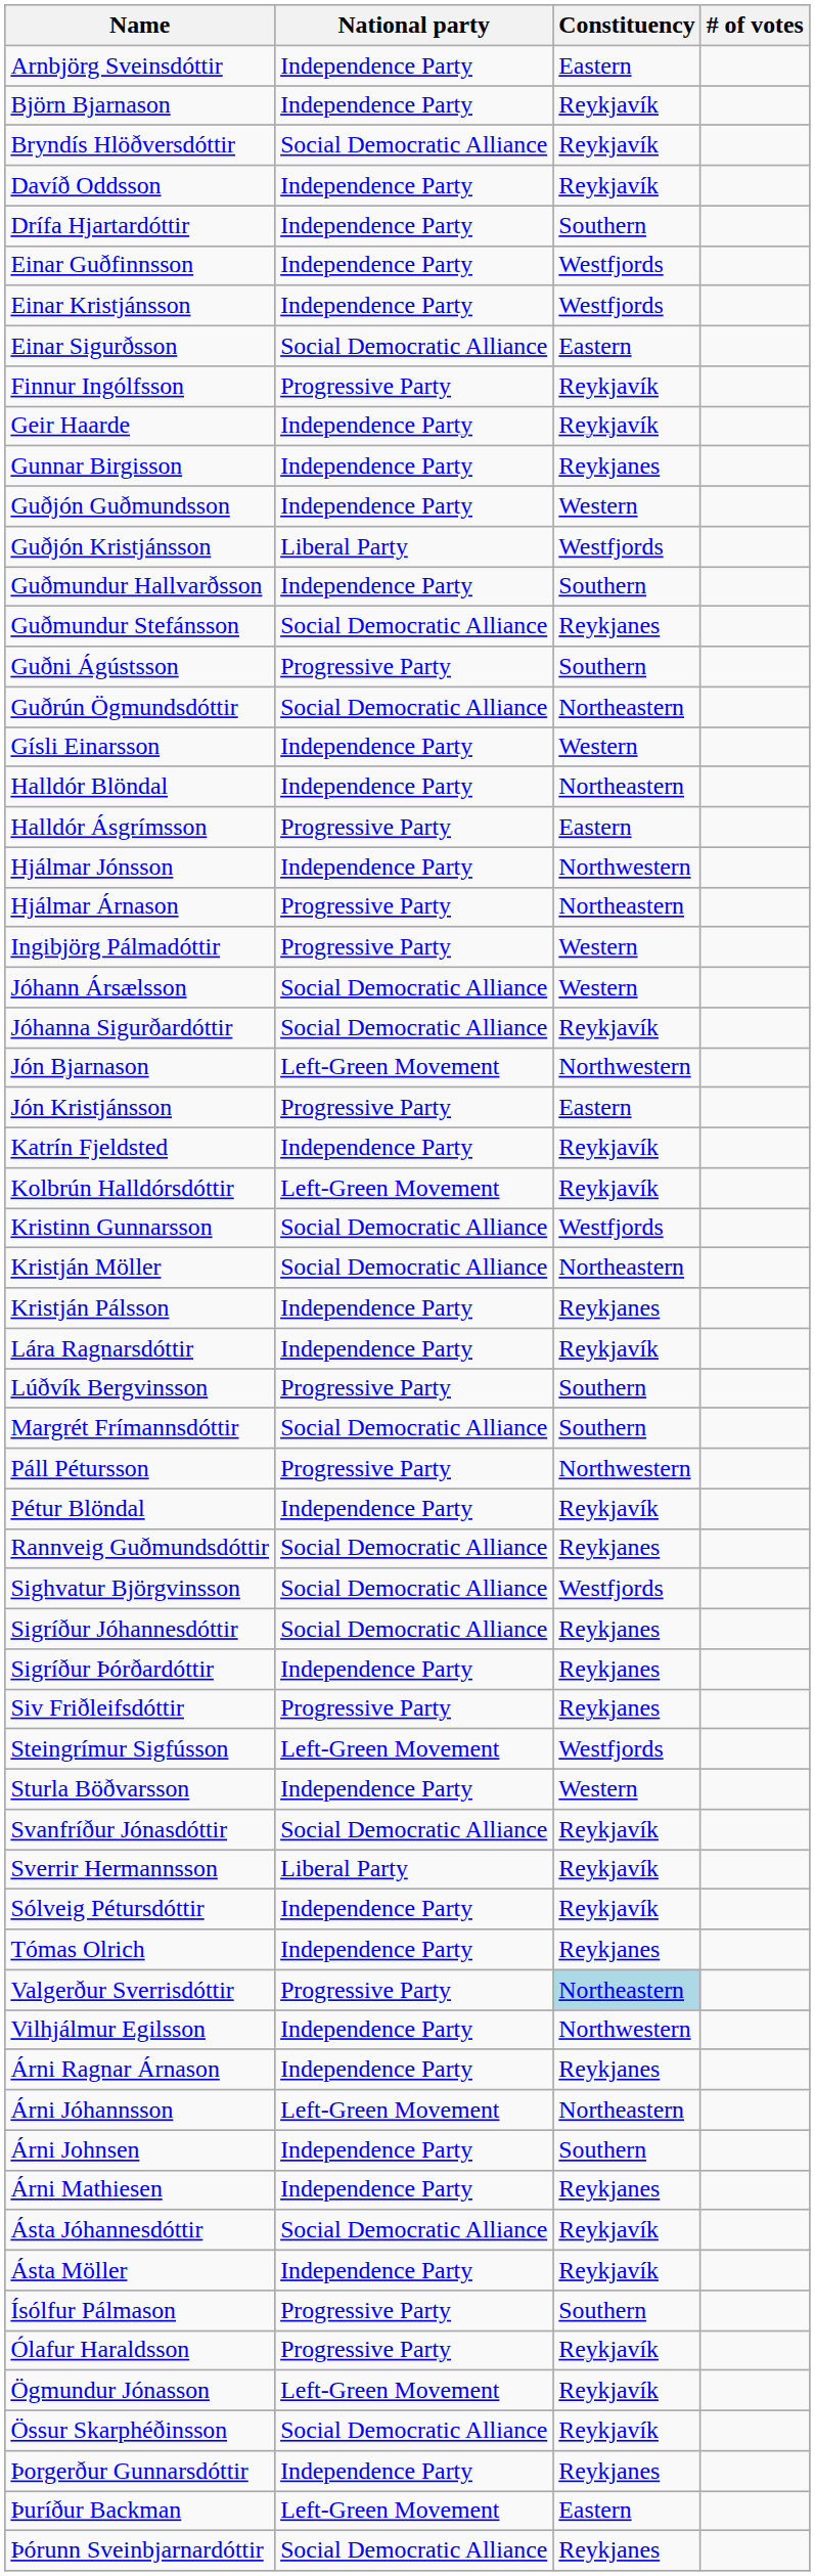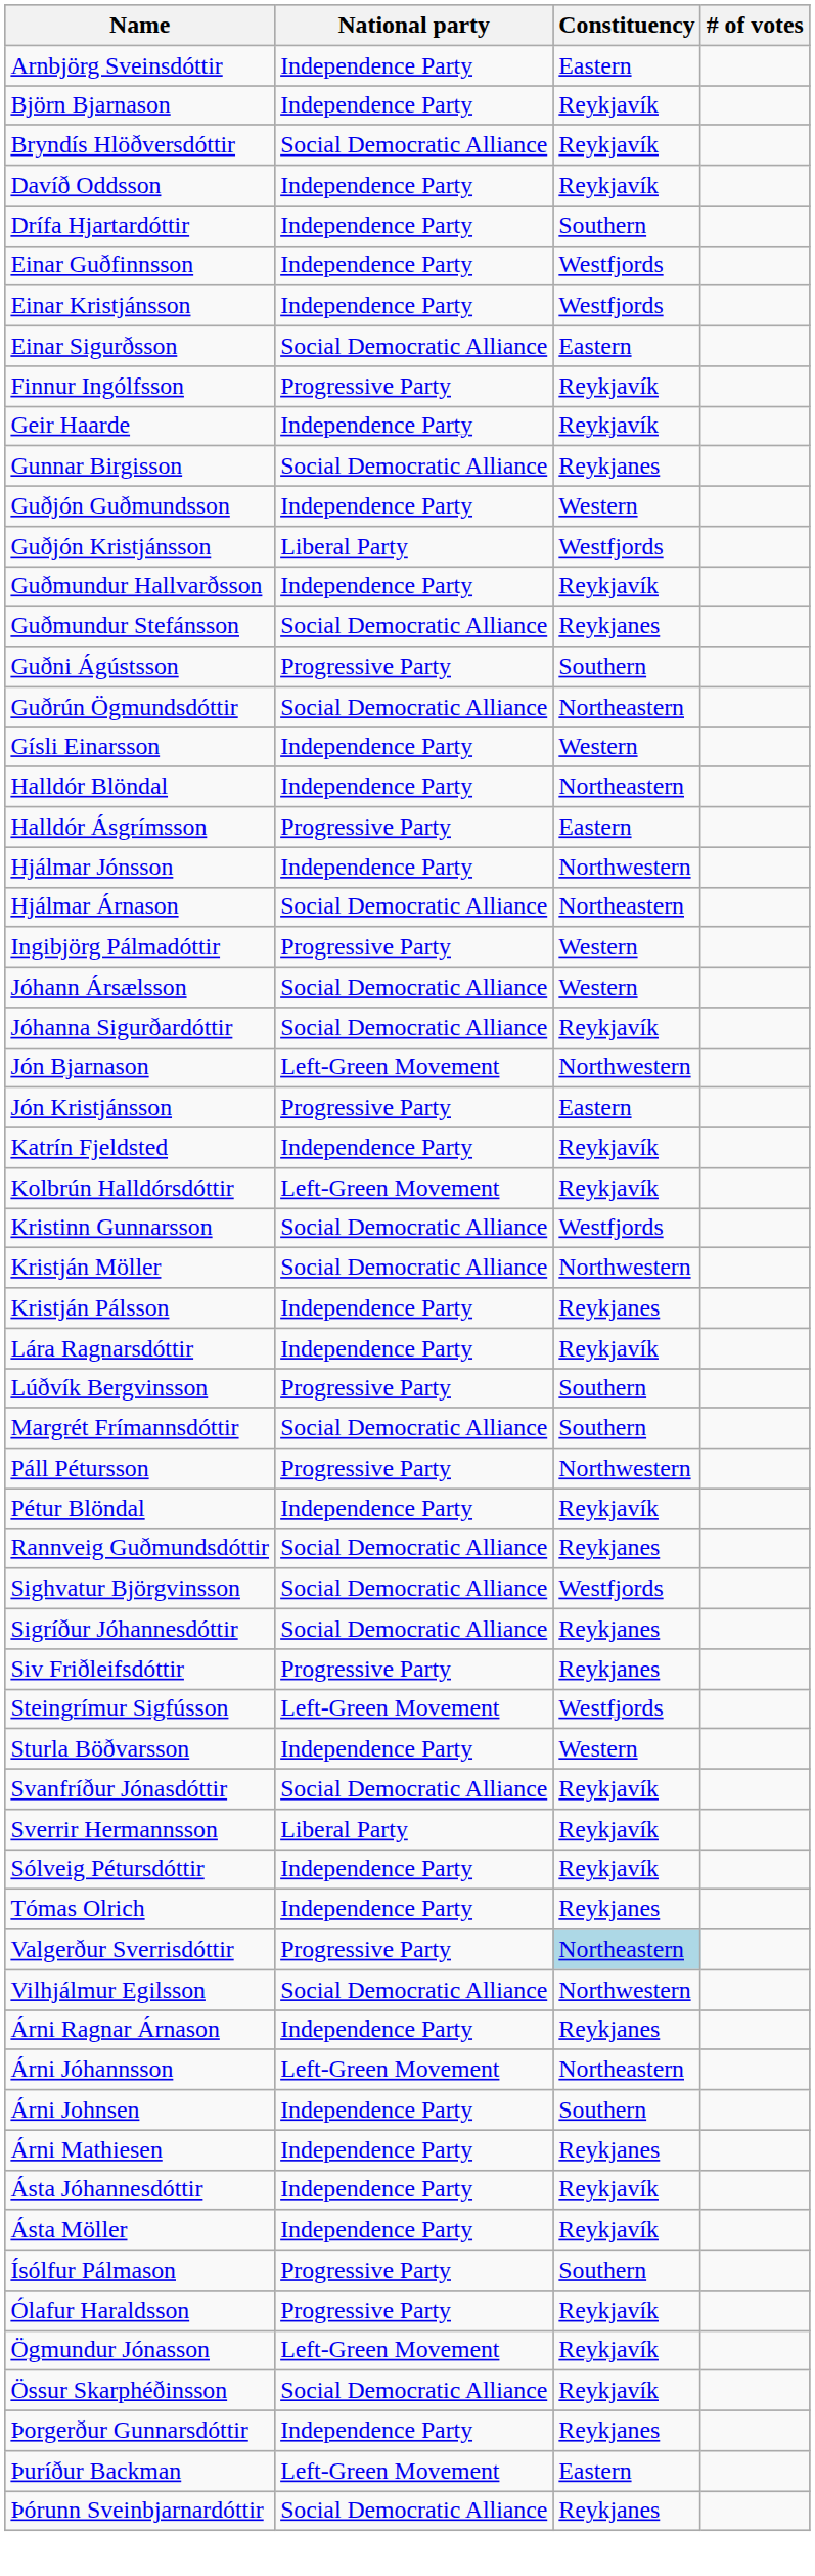Gunnar Birgisson | National party: Independence Party -> Social Democratic Alliance
Guðmundur Hallvarðsson | Constituency: Southern -> Reykjavík
Hjálmar Árnason | National party: Progressive Party -> Social Democratic Alliance
Kristján Möller | Constituency: Northeastern -> Northwestern
- row: Sigríður Þórðardóttir | Independence Party | Reykjanes
Vilhjálmur Egilsson | National party: Independence Party -> Social Democratic Alliance
Ásta Jóhannesdóttir | National party: Social Democratic Alliance -> Independence Party
